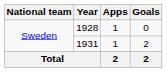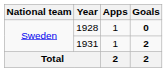1928 | Goals: normal -> bold
1931 | Goals: normal -> bold
